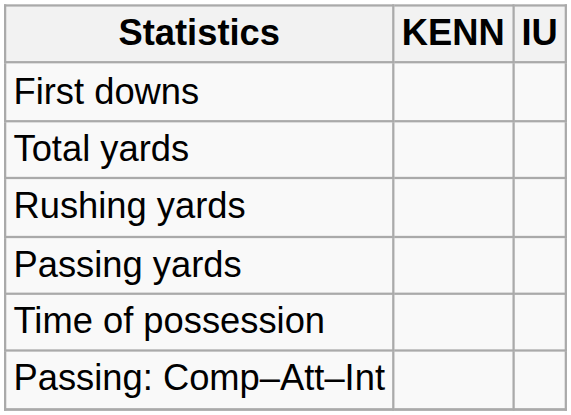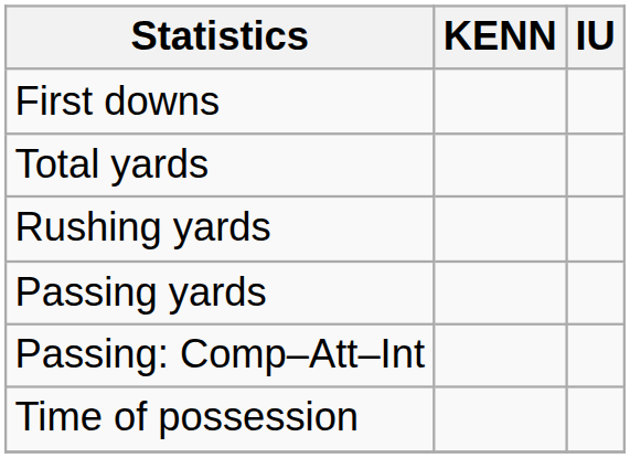rows swapped: Passing: Comp–Att–Int <-> Time of possession
